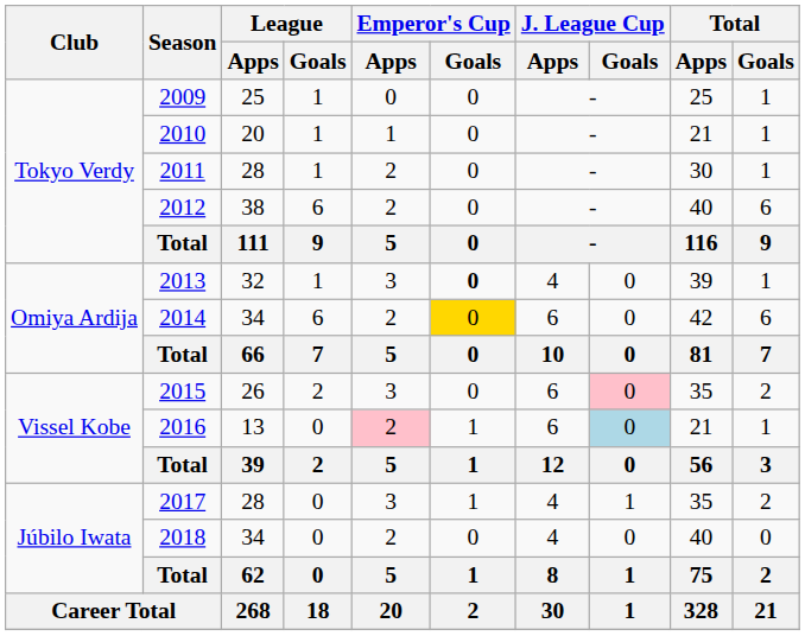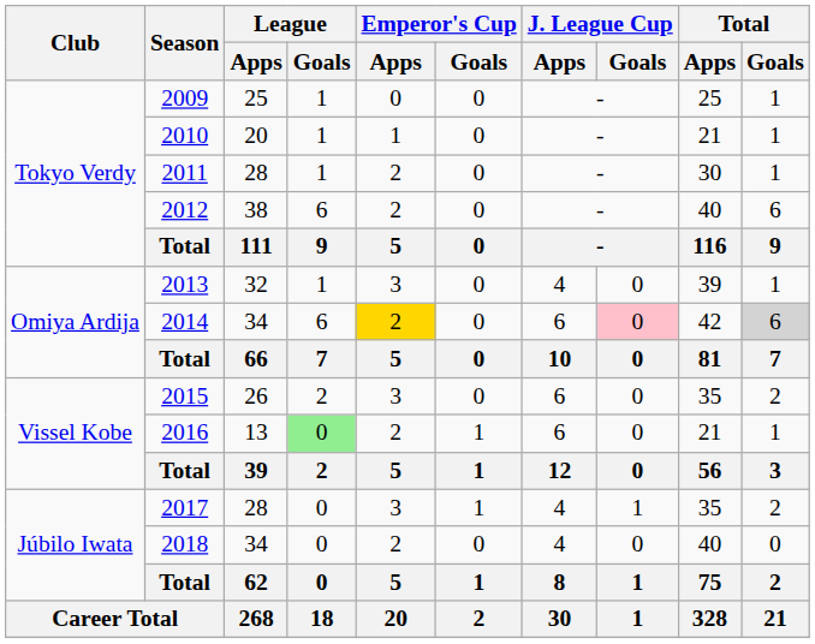2013 | Emperor's Cup / Goals: bold -> normal
2014 | Emperor's Cup / Apps: no background -> gold background
2014 | Emperor's Cup / Goals: gold background -> no background
2014 | J. League Cup / Goals: no background -> pink background
2014 | Total / Goals: no background -> lightgrey background
2015 | J. League Cup / Goals: pink background -> no background
2016 | League / Goals: no background -> lightgreen background
2016 | Emperor's Cup / Apps: pink background -> no background
2016 | J. League Cup / Goals: lightblue background -> no background
